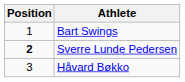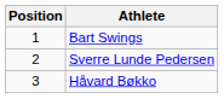Sverre Lunde Pedersen | Position: bold -> normal
